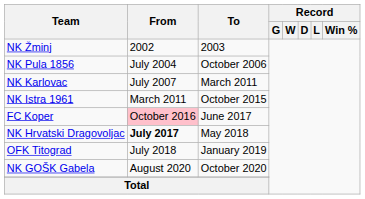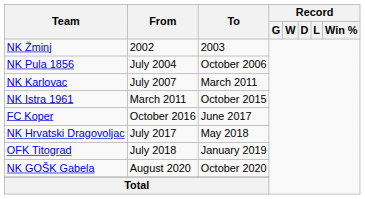FC Koper | From: pink background -> no background
NK Hrvatski Dragovoljac | From: bold -> normal
